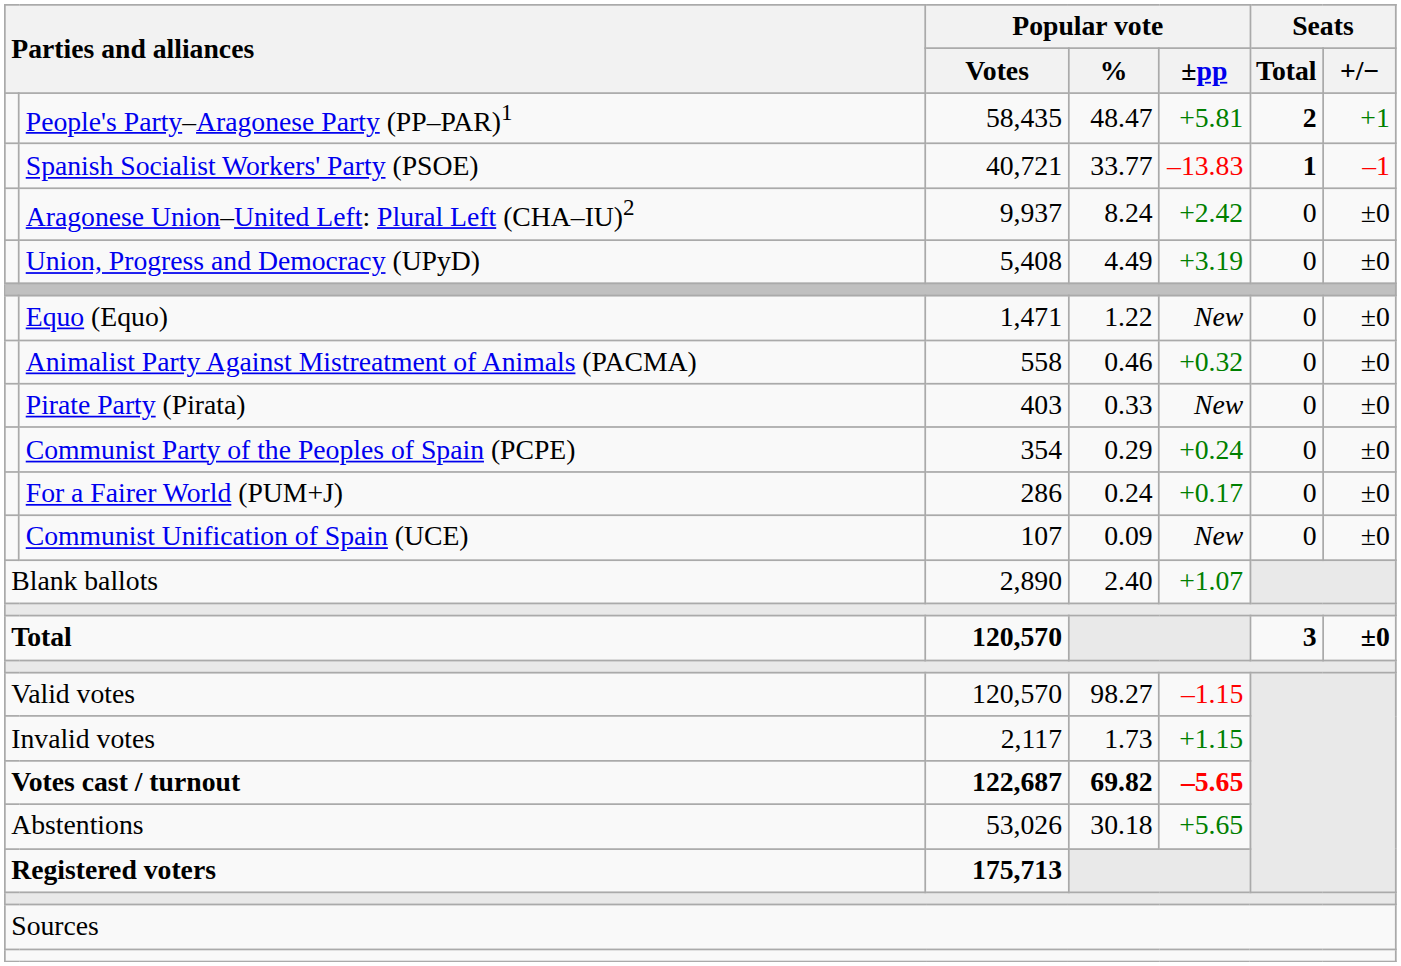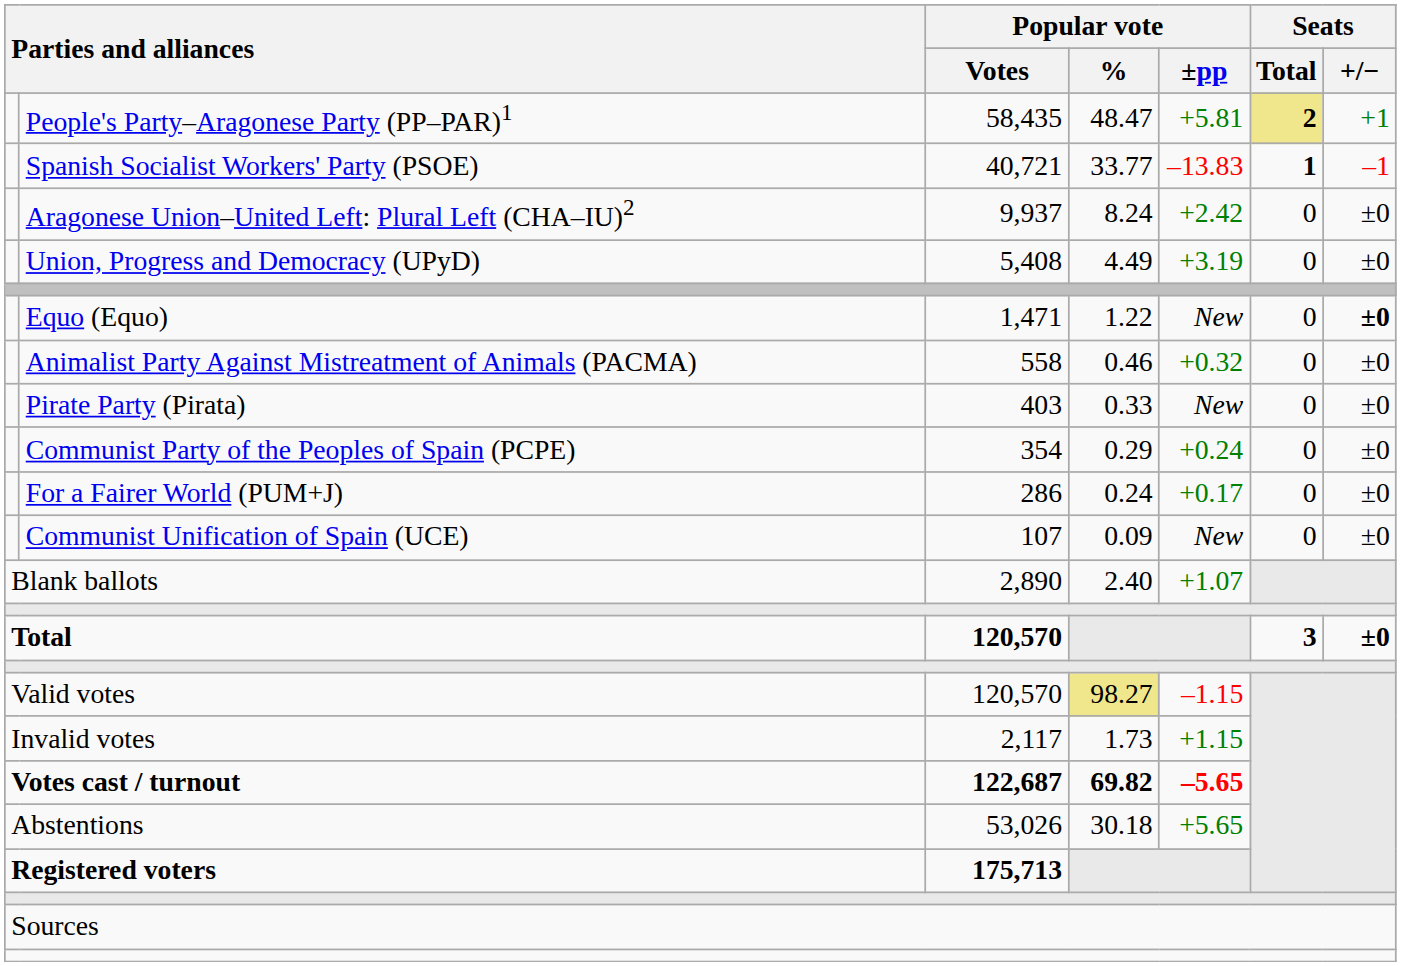People's Party–Aragonese Party (PP–PAR)1 | Seats / Total: no background -> khaki background
Equo (Equo) | Seats / +/−: normal -> bold
Valid votes | Popular vote / %: no background -> khaki background
